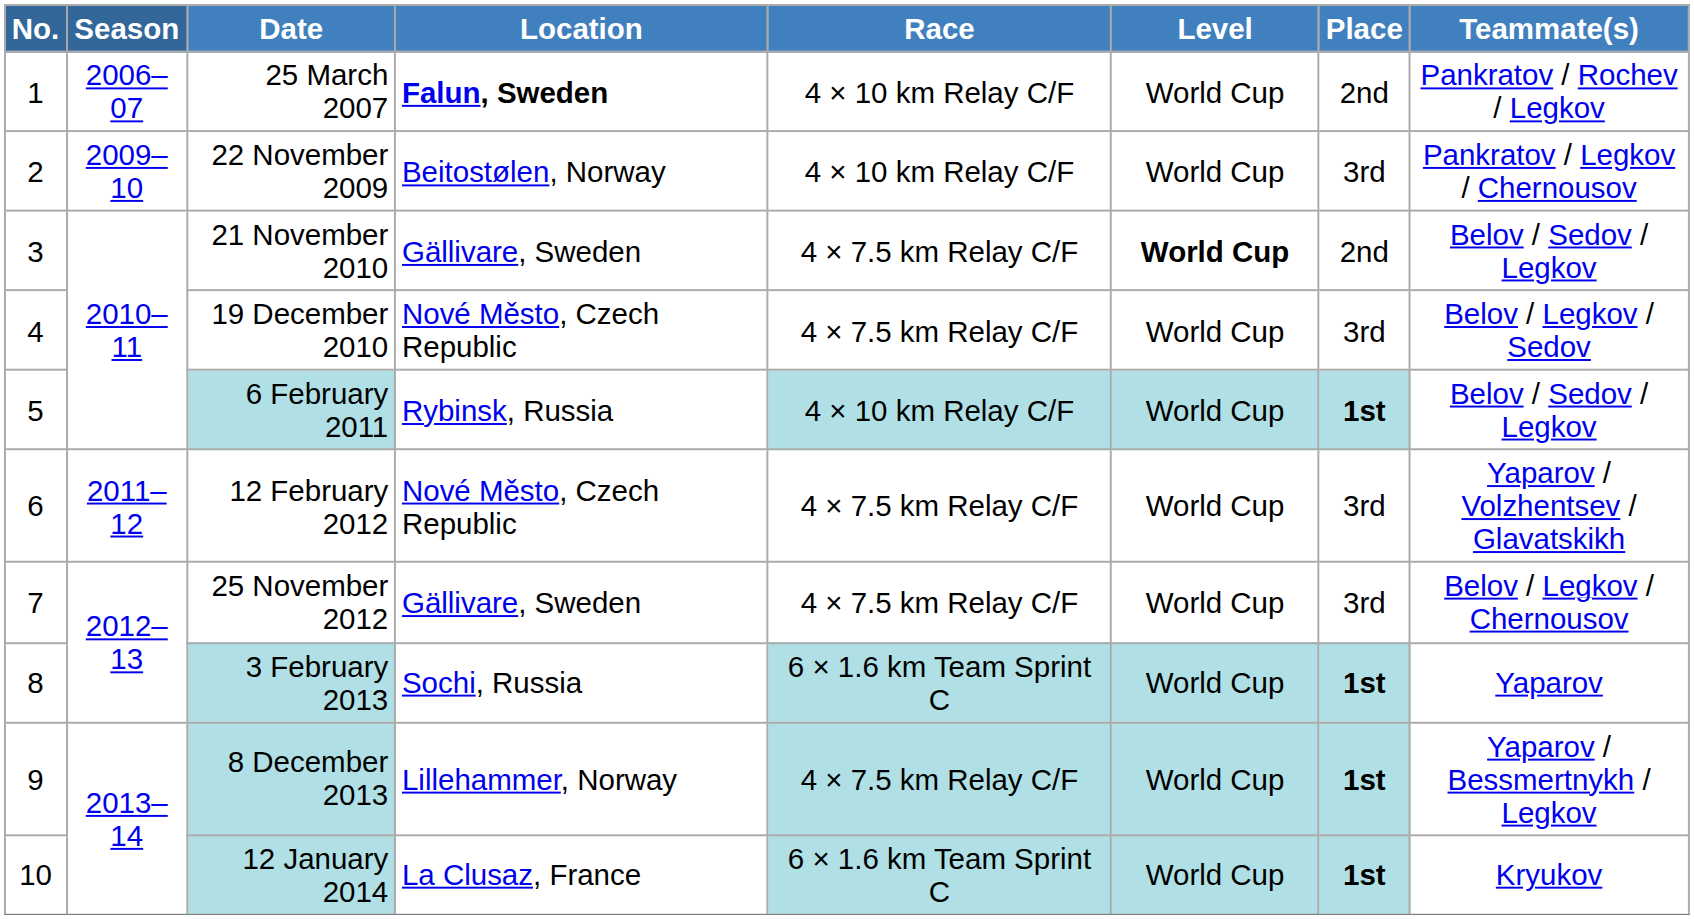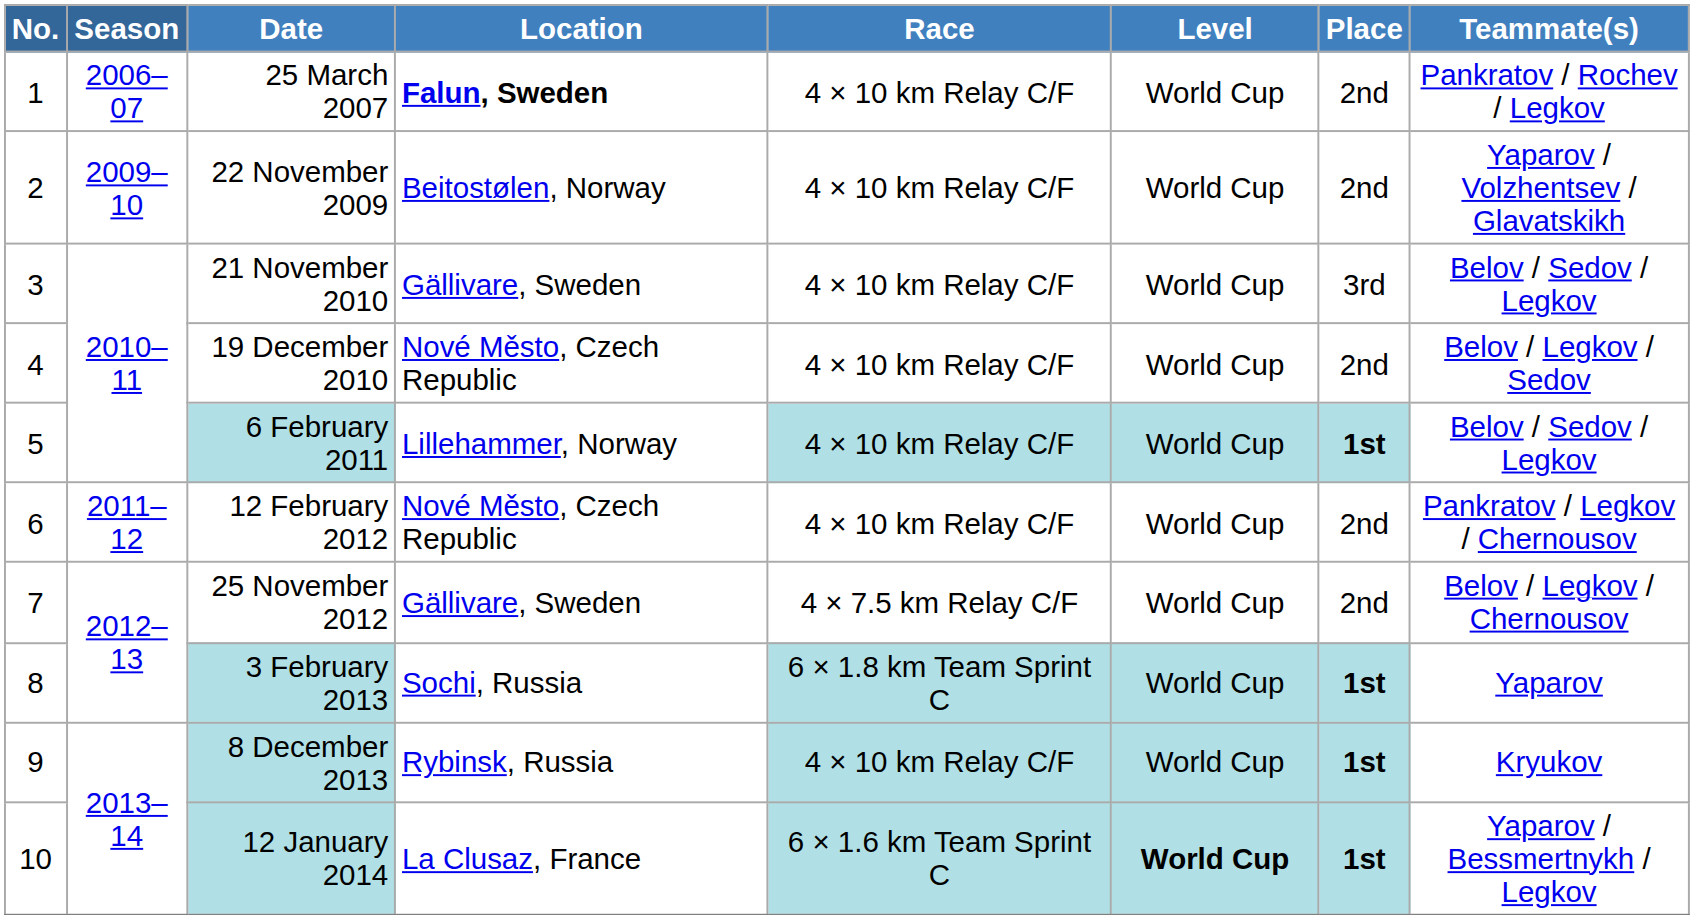22 November 2009 | Place: 3rd -> 2nd
22 November 2009 | Teammate(s): Pankratov / Legkov / Chernousov -> Yaparov / Volzhentsev / Glavatskikh
21 November 2010 | Race: 4 × 7.5 km Relay C/F -> 4 × 10 km Relay C/F
21 November 2010 | Level: bold -> normal
21 November 2010 | Place: 2nd -> 3rd
19 December 2010 | Race: 4 × 7.5 km Relay C/F -> 4 × 10 km Relay C/F
19 December 2010 | Place: 3rd -> 2nd
6 February 2011 | Location: Rybinsk, Russia -> Lillehammer, Norway
12 February 2012 | Race: 4 × 7.5 km Relay C/F -> 4 × 10 km Relay C/F
12 February 2012 | Place: 3rd -> 2nd
12 February 2012 | Teammate(s): Yaparov / Volzhentsev / Glavatskikh -> Pankratov / Legkov / Chernousov
25 November 2012 | Place: 3rd -> 2nd
3 February 2013 | Race: 6 × 1.6 km Team Sprint C -> 6 × 1.8 km Team Sprint C
8 December 2013 | Location: Lillehammer, Norway -> Rybinsk, Russia
8 December 2013 | Race: 4 × 7.5 km Relay C/F -> 4 × 10 km Relay C/F
8 December 2013 | Teammate(s): Yaparov / Bessmertnykh / Legkov -> Kryukov
12 January 2014 | Level: normal -> bold
12 January 2014 | Teammate(s): Kryukov -> Yaparov / Bessmertnykh / Legkov
